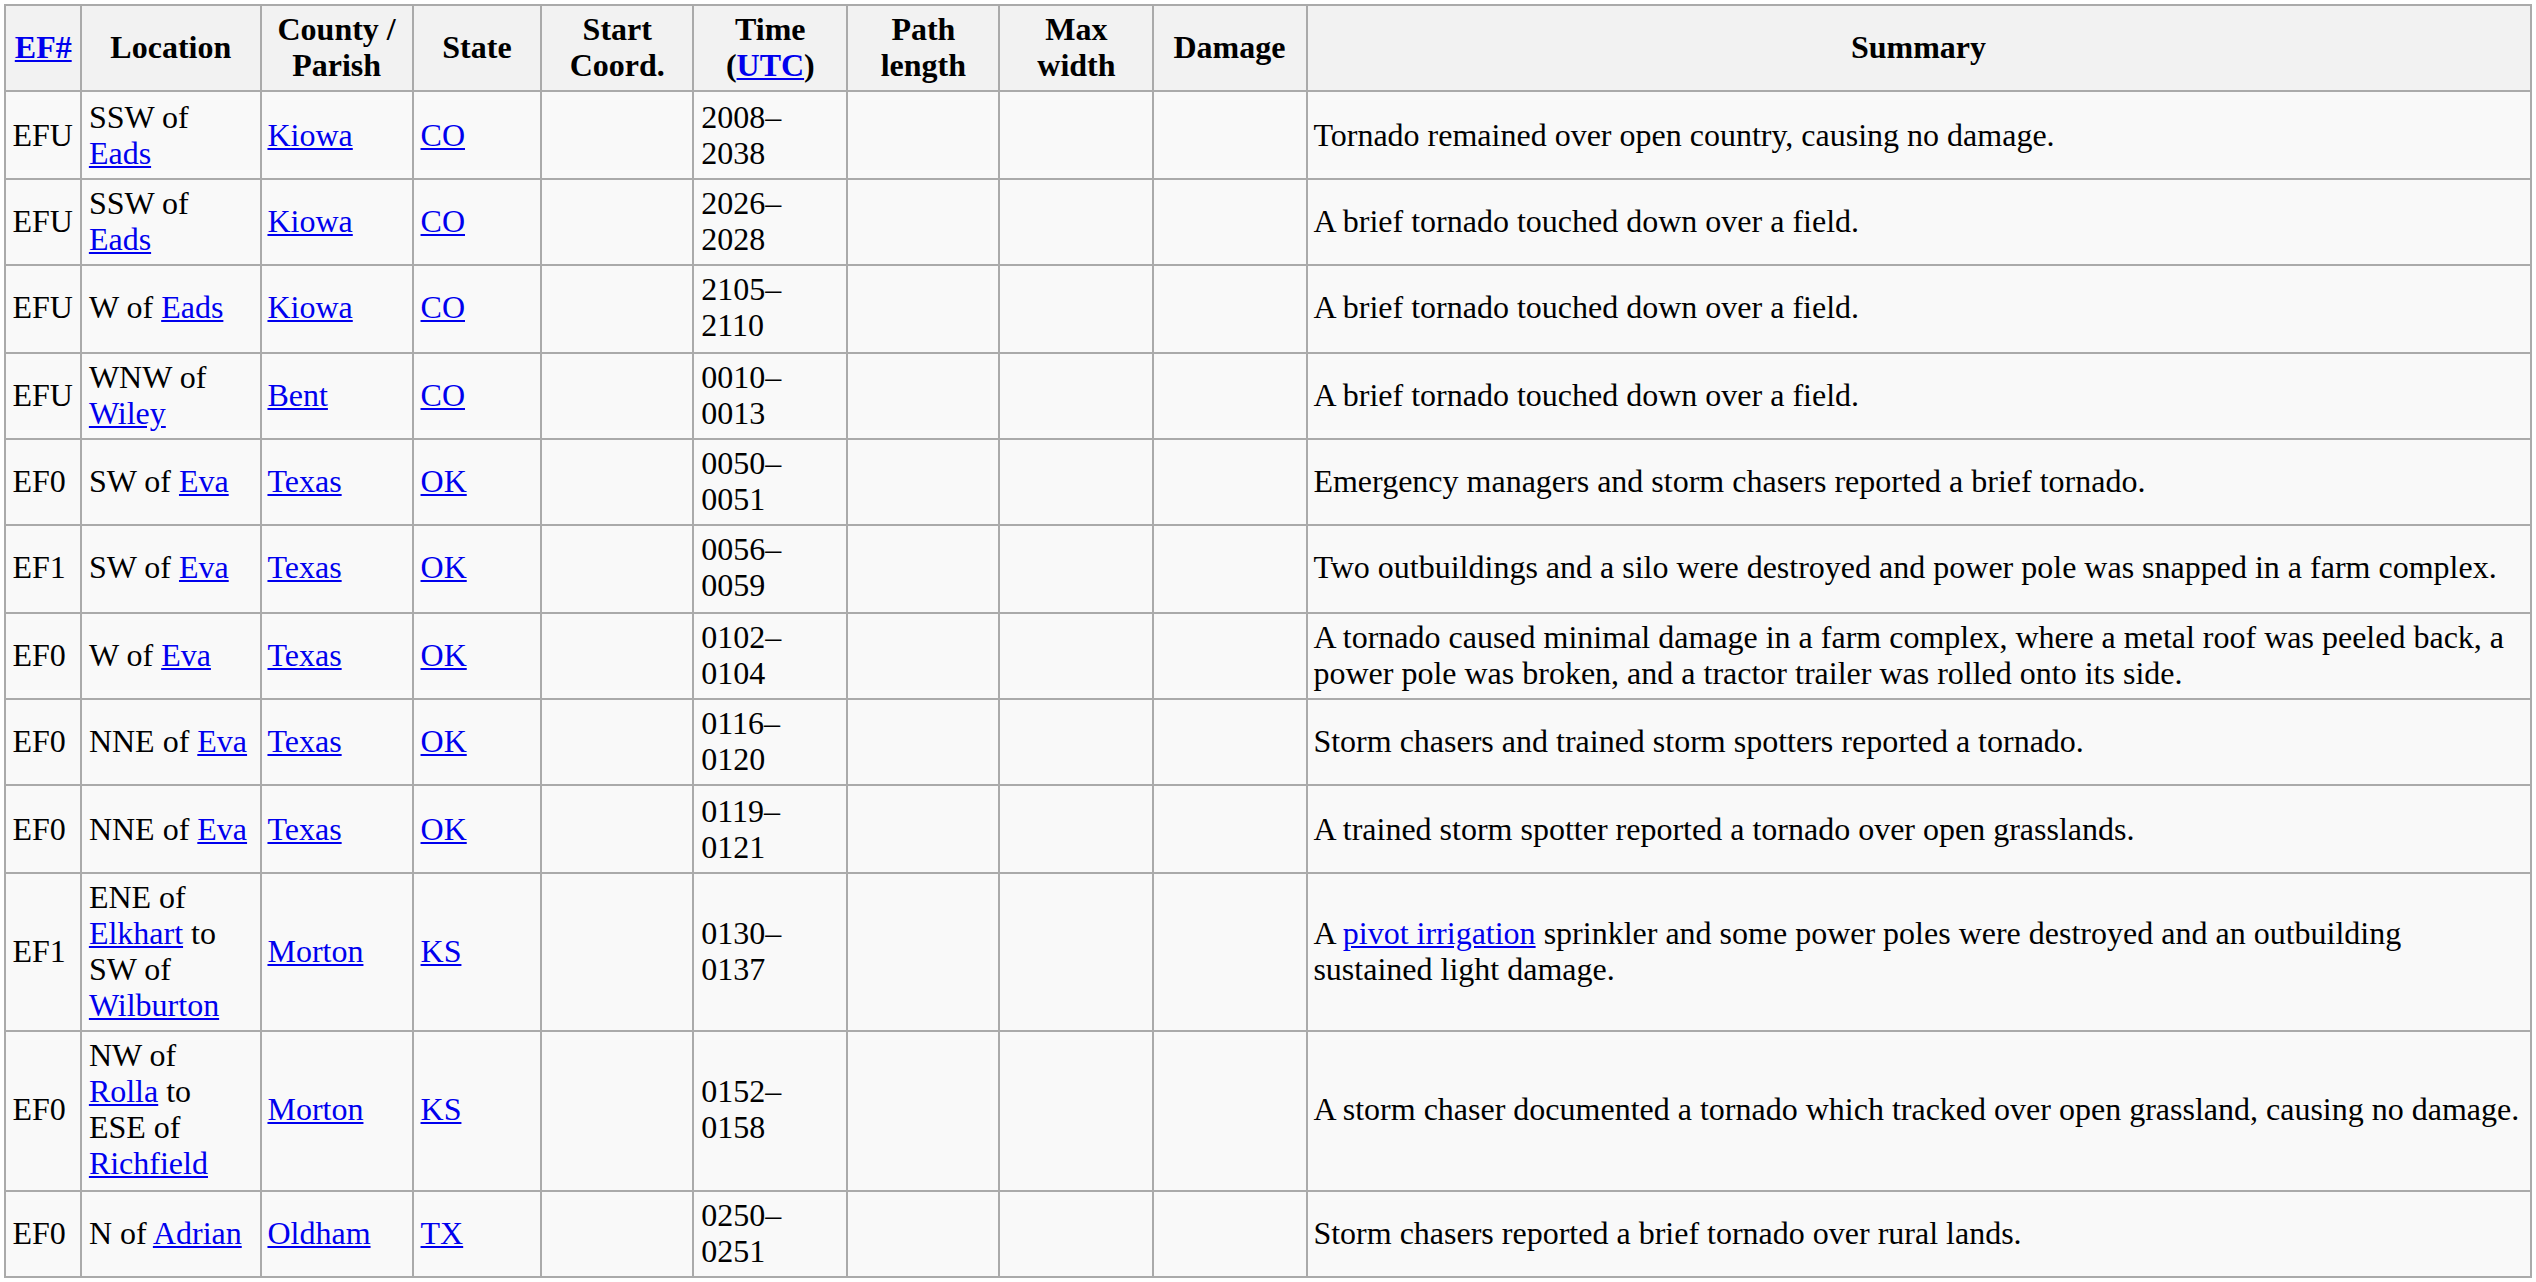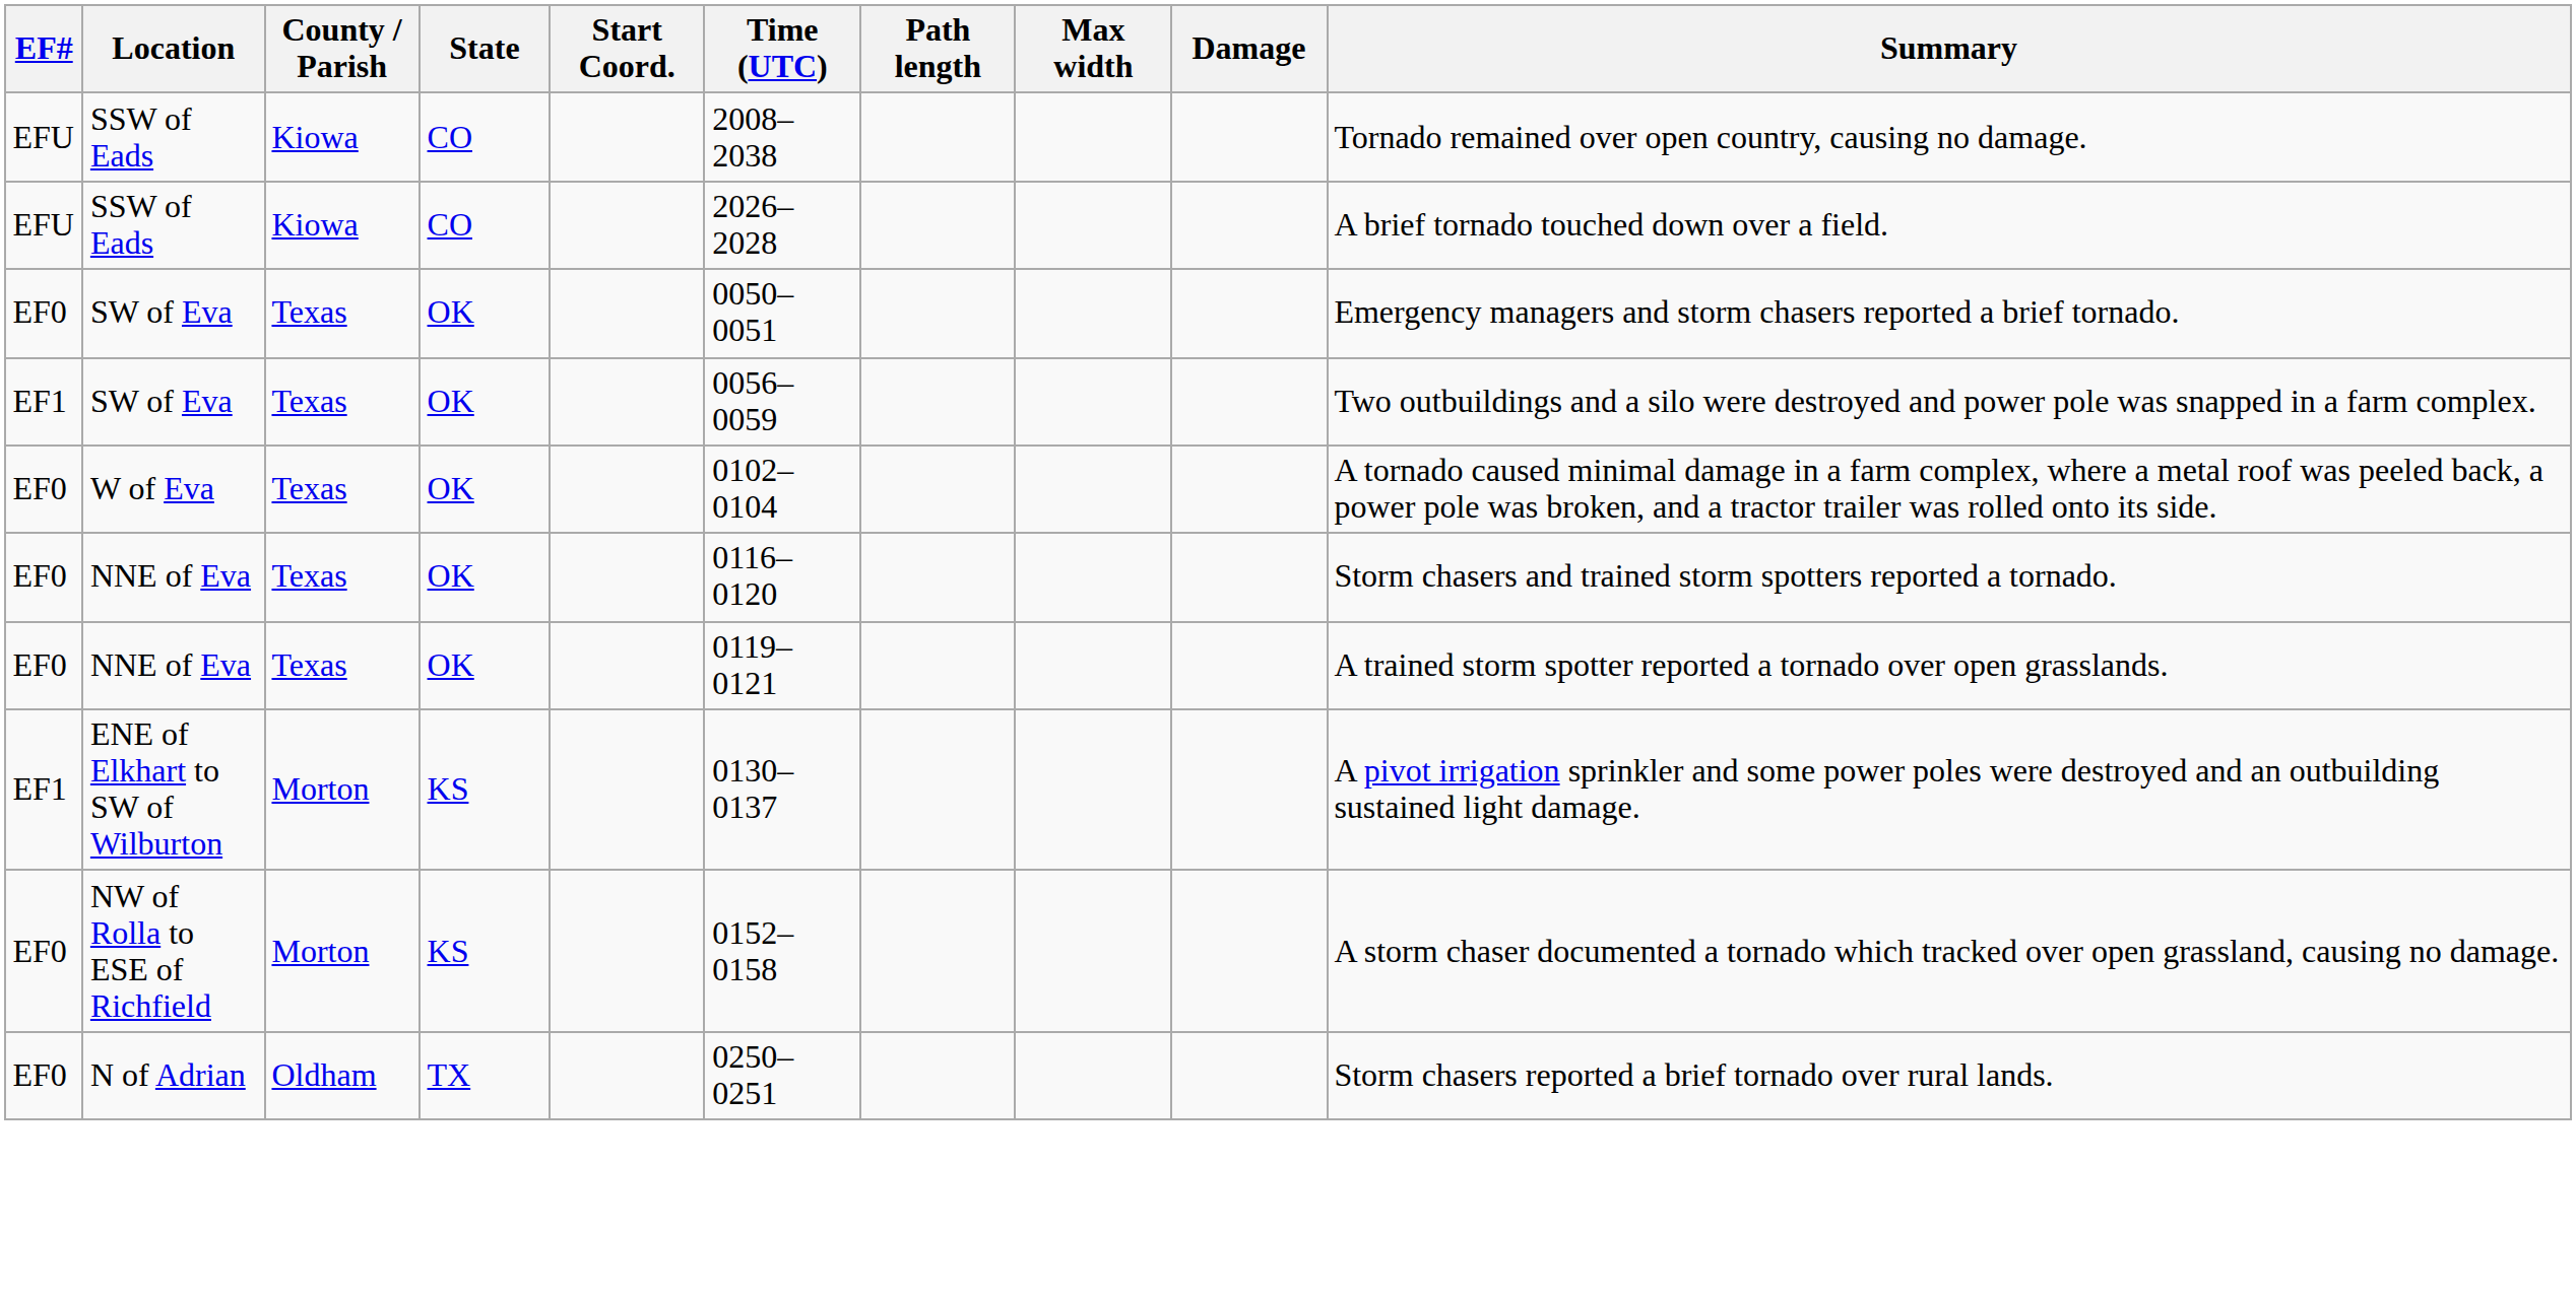- row: EFU | W of Eads | Kiowa | CO | 2105–2110 | A brief tornado touched down over a field.
- row: EFU | WNW of Wiley | Bent | CO | 0010–0013 | A brief tornado touched down over a field.
